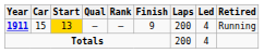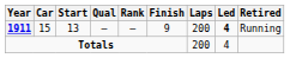1911 | Start: gold background -> no background
1911 | Led: normal -> bold
